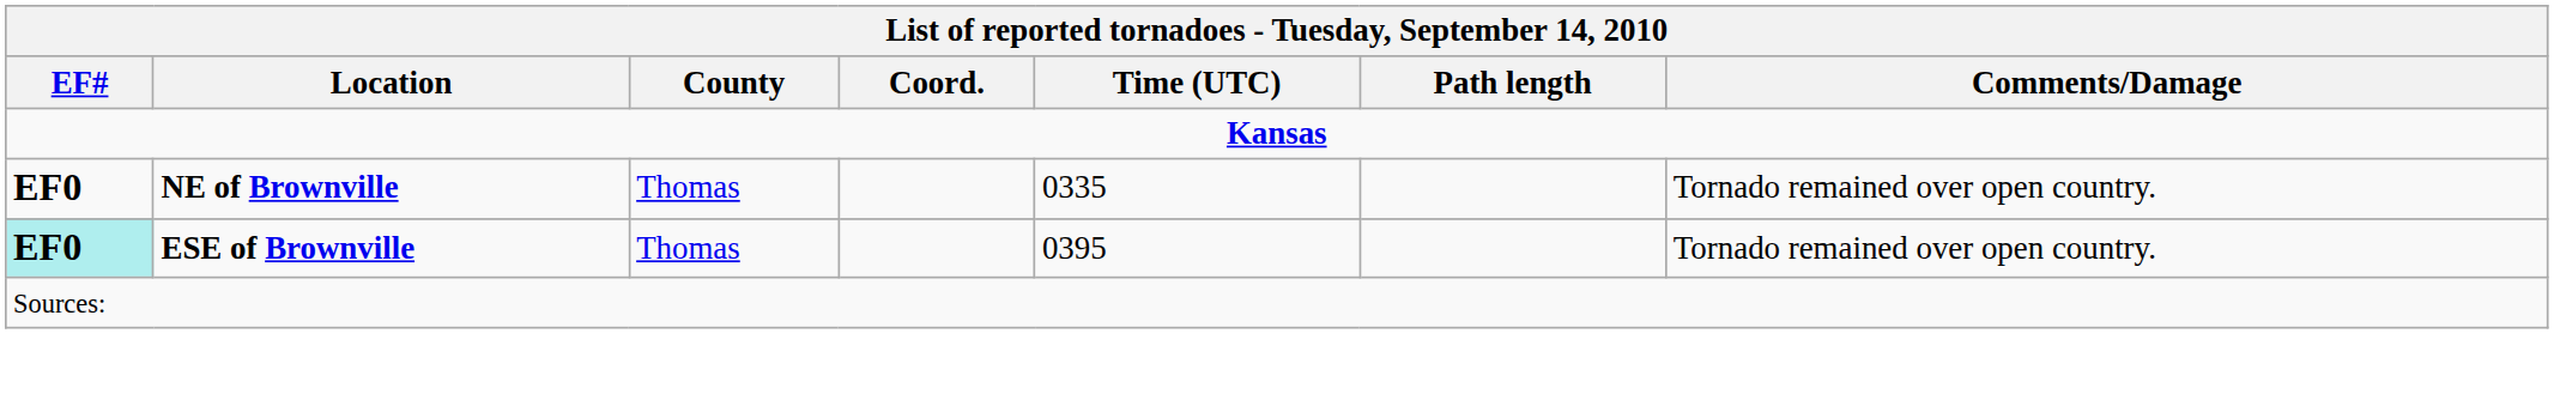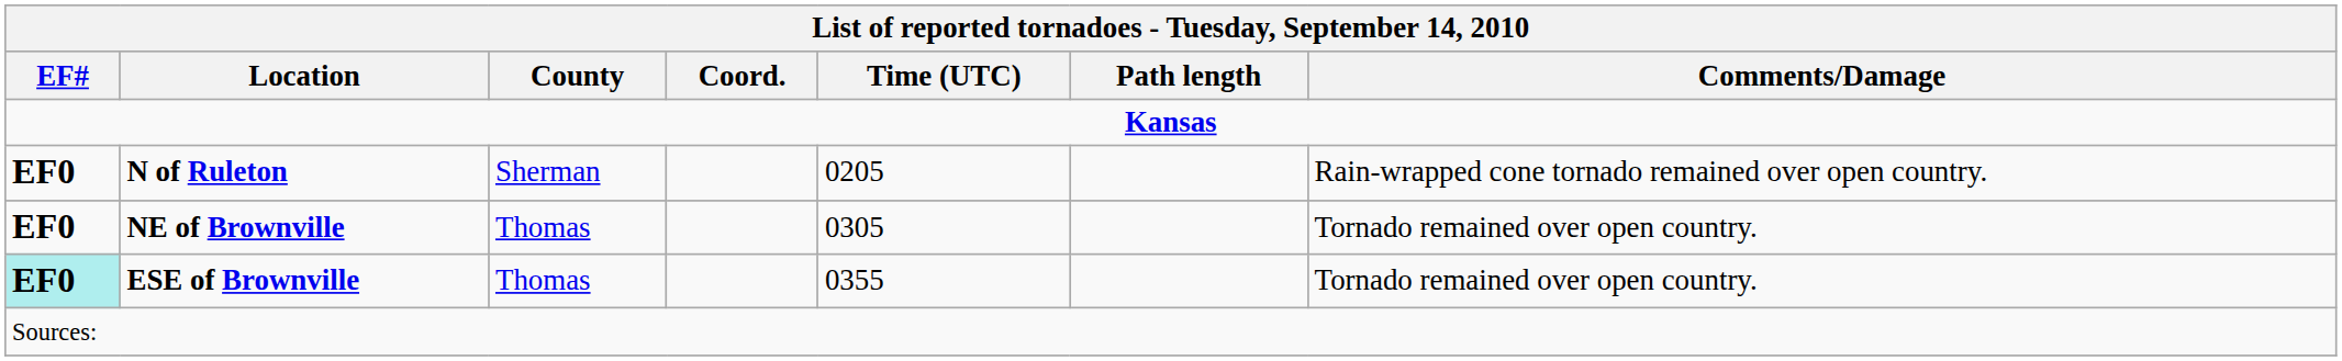+ row: EF0 | N of Ruleton | Sherman | 0205 | Rain-wrapped cone tornado remained over open country.
NE of Brownville | Time (UTC): 0335 -> 0305
ESE of Brownville | Time (UTC): 0395 -> 0355
